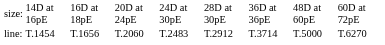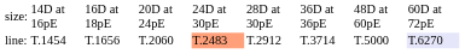line: | column 5: no background -> lightsalmon background
line: | column 9: no background -> lavender background
